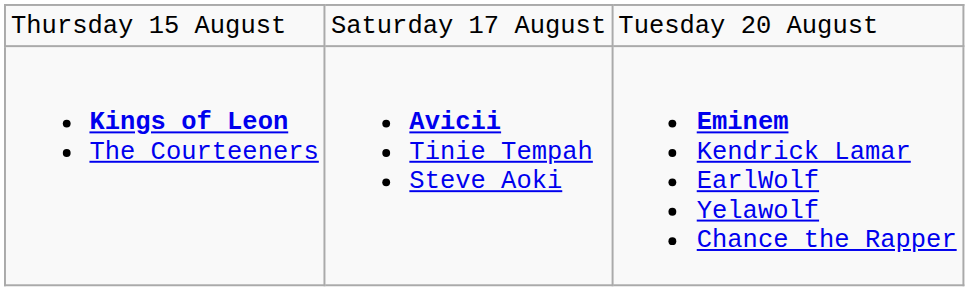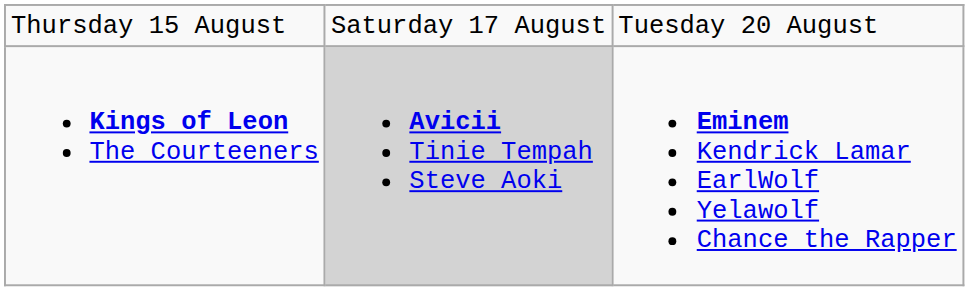Kings of Leon The Courteeners | column 2: no background -> lightgrey background
